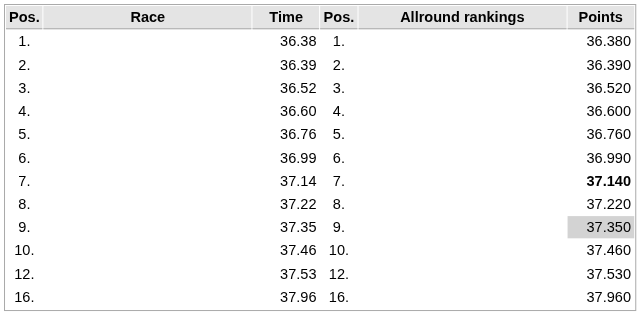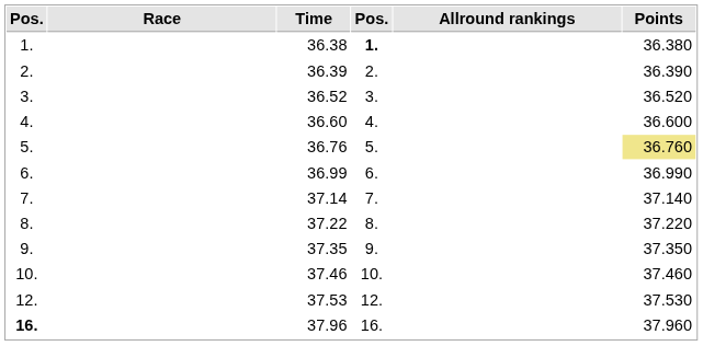row 2 | column 4: normal -> bold
row 6 | Points: no background -> khaki background
row 8 | Points: bold -> normal
row 10 | Points: lightgrey background -> no background
row 13 | column 1: normal -> bold
